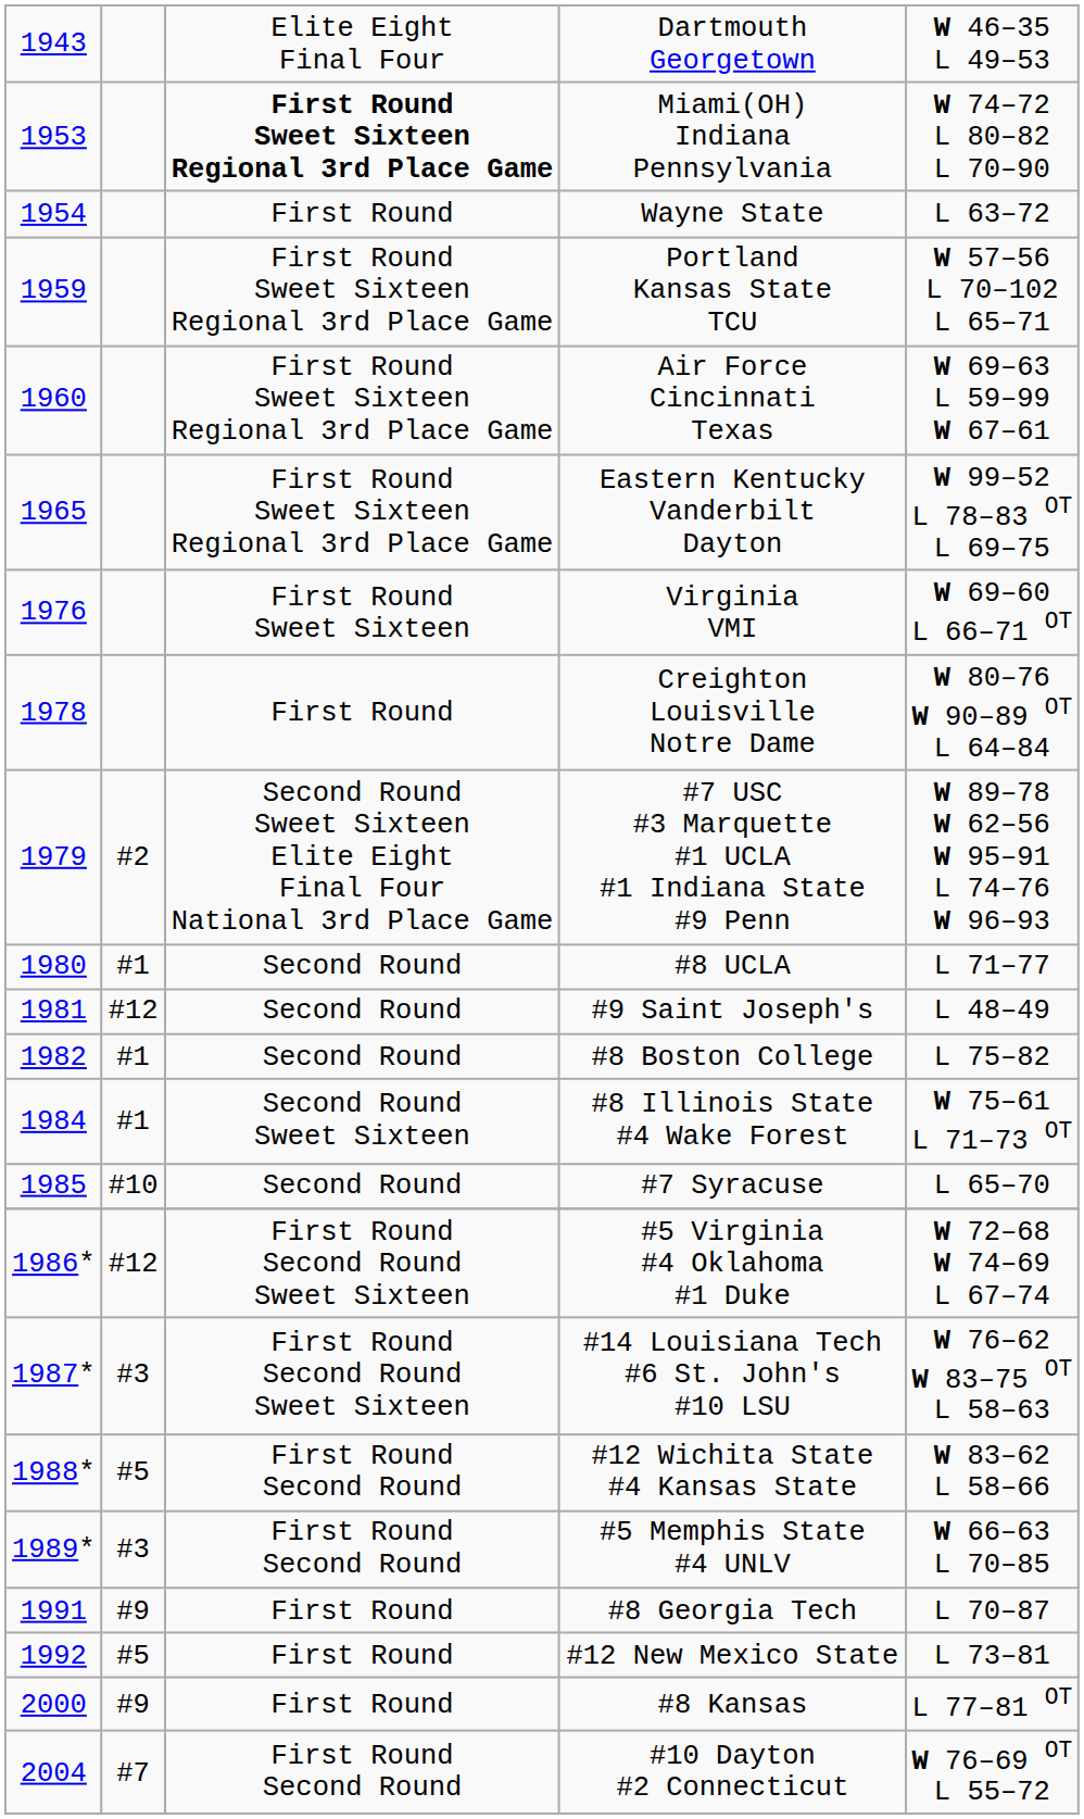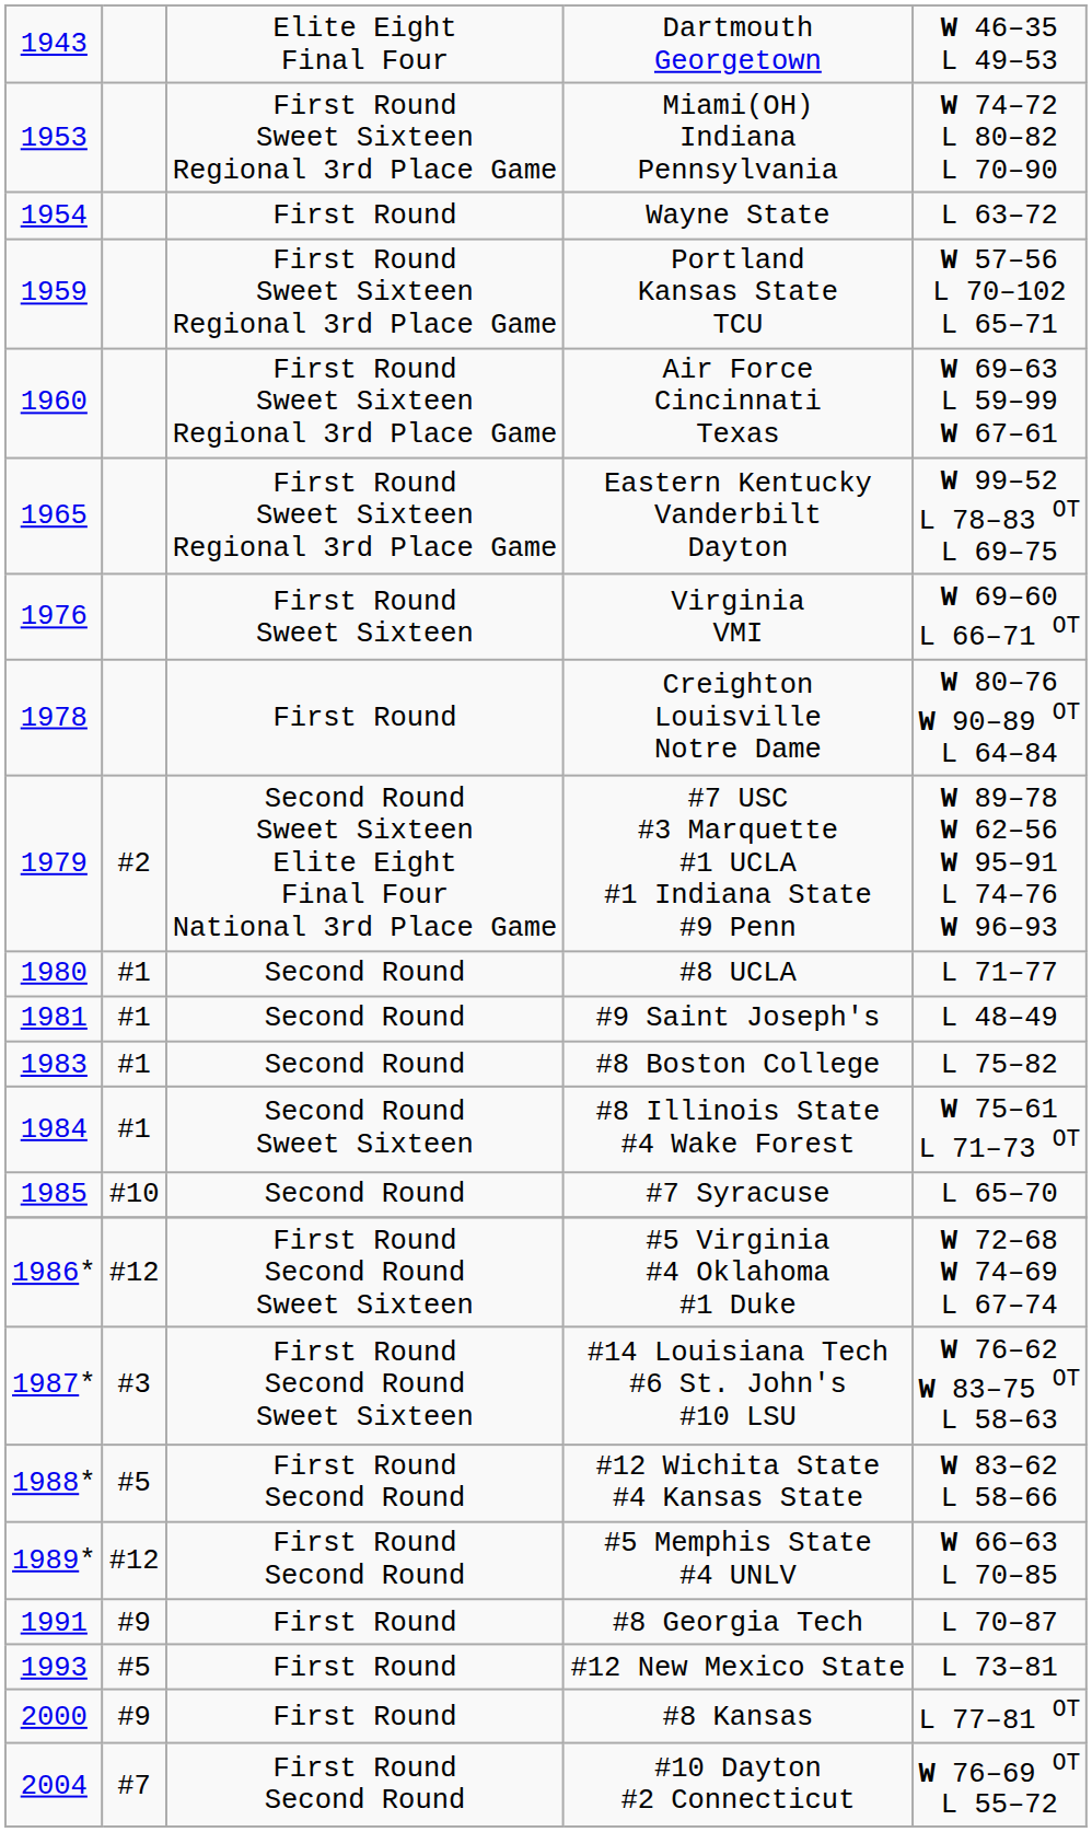Miami(OH) Indiana Pennsylvania | column 3: bold -> normal
#9 Saint Joseph's | column 2: #12 -> #1
#8 Boston College | column 1: 1982 -> 1983
#5 Memphis State #4 UNLV | column 2: #3 -> #12
#12 New Mexico State | column 1: 1992 -> 1993
